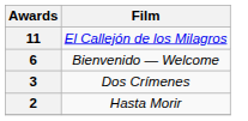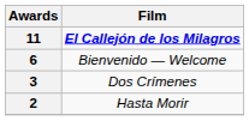11 | Film: normal -> bold
